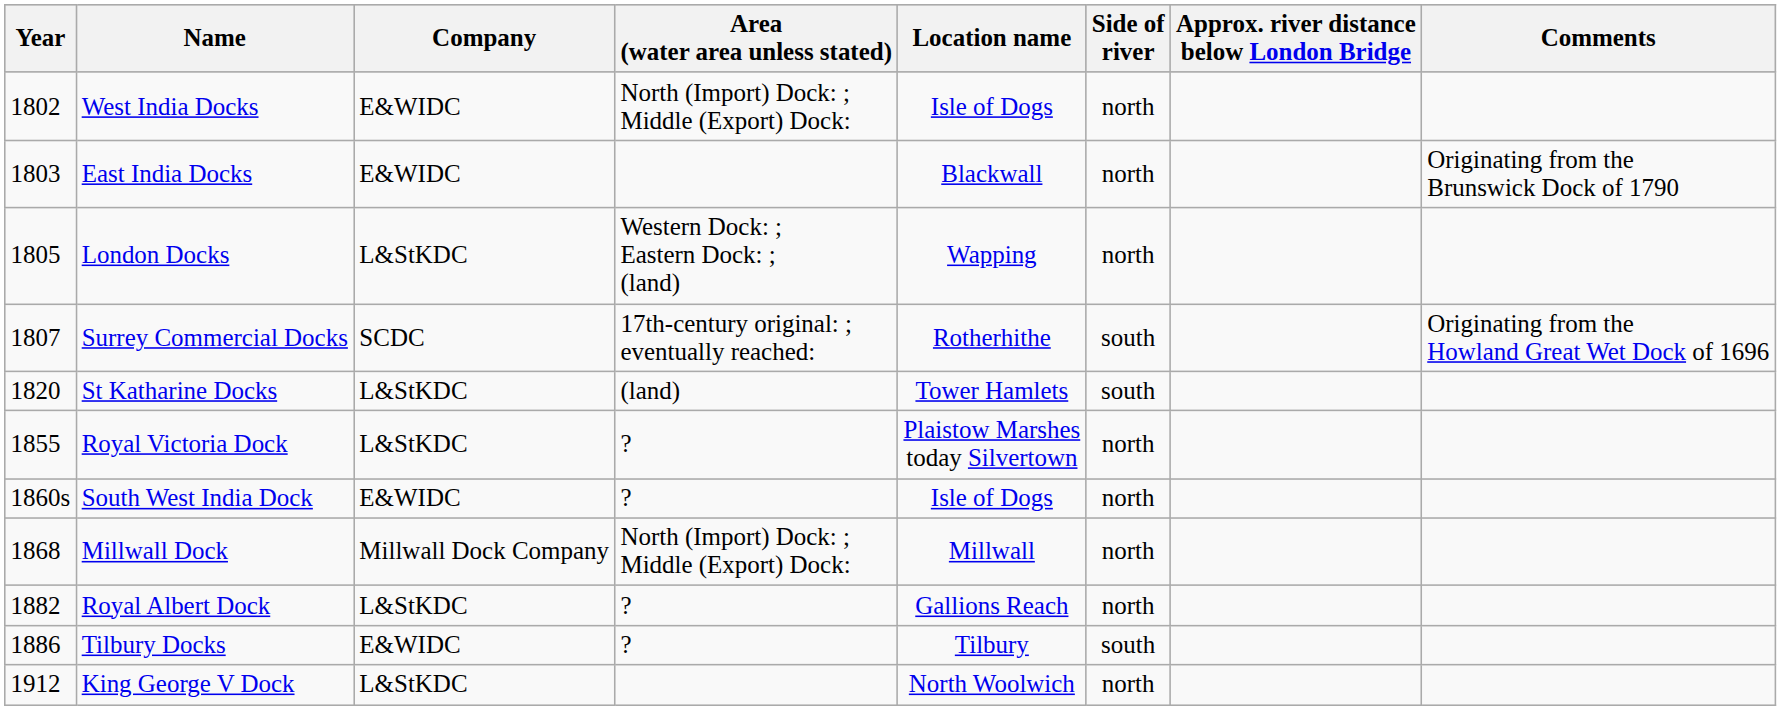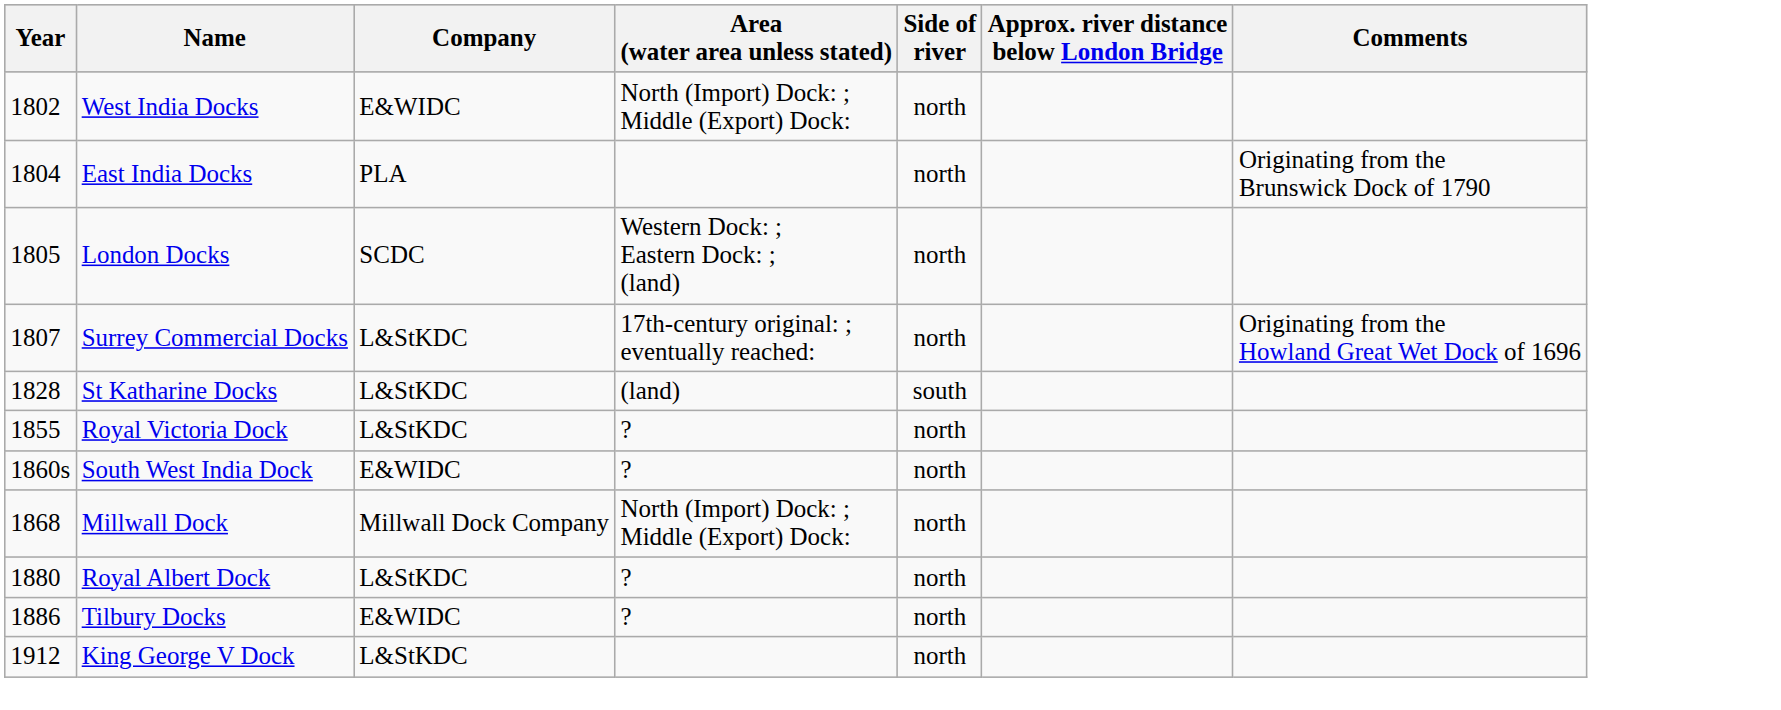- column: Location name | Isle of Dogs | Blackwall | Wapping | Rotherhithe | Tower Hamlets | Plaistow Marshes today Silvertown | Isle of Dogs | Millwall | Gallions Reach | Tilbury | North Woolwich
East India Docks | Year: 1803 -> 1804
East India Docks | Company: E&WIDC -> PLA
London Docks | Company: L&StKDC -> SCDC
Surrey Commercial Docks | Company: SCDC -> L&StKDC
Surrey Commercial Docks | Side of river: south -> north
St Katharine Docks | Year: 1820 -> 1828
Royal Albert Dock | Year: 1882 -> 1880
Tilbury Docks | Side of river: south -> north
